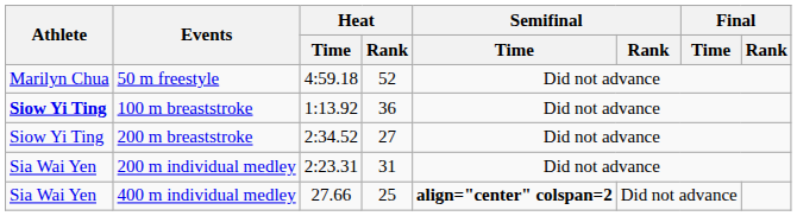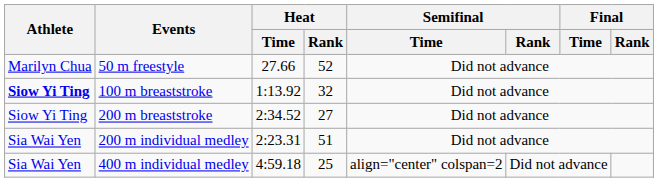50 m freestyle | Heat / Time: 4:59.18 -> 27.66
100 m breaststroke | Heat / Rank: 36 -> 32
200 m individual medley | Heat / Rank: 31 -> 51
400 m individual medley | Heat / Time: 27.66 -> 4:59.18
400 m individual medley | Semifinal / Time: bold -> normal
